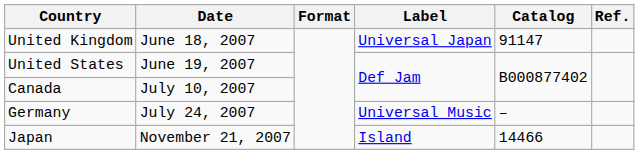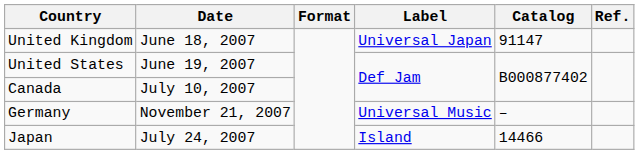Germany | Date: July 24, 2007 -> November 21, 2007
Japan | Date: November 21, 2007 -> July 24, 2007
